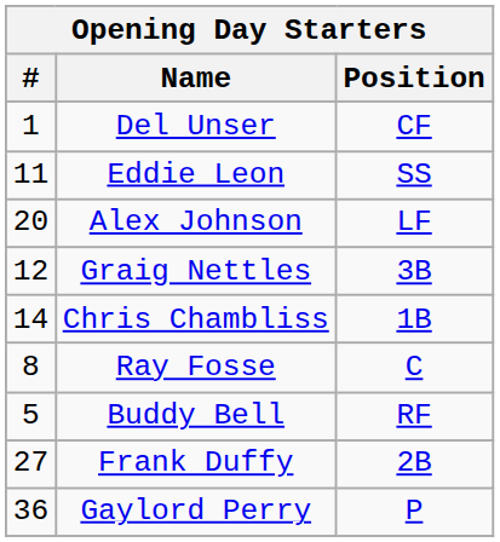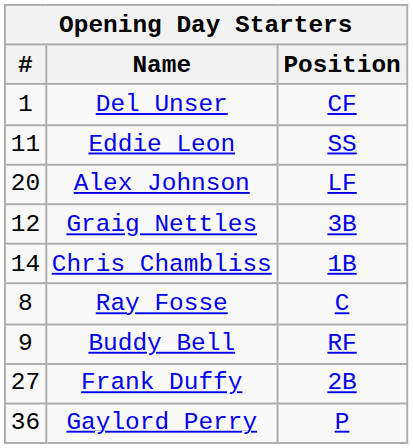Buddy Bell | #: 5 -> 9
